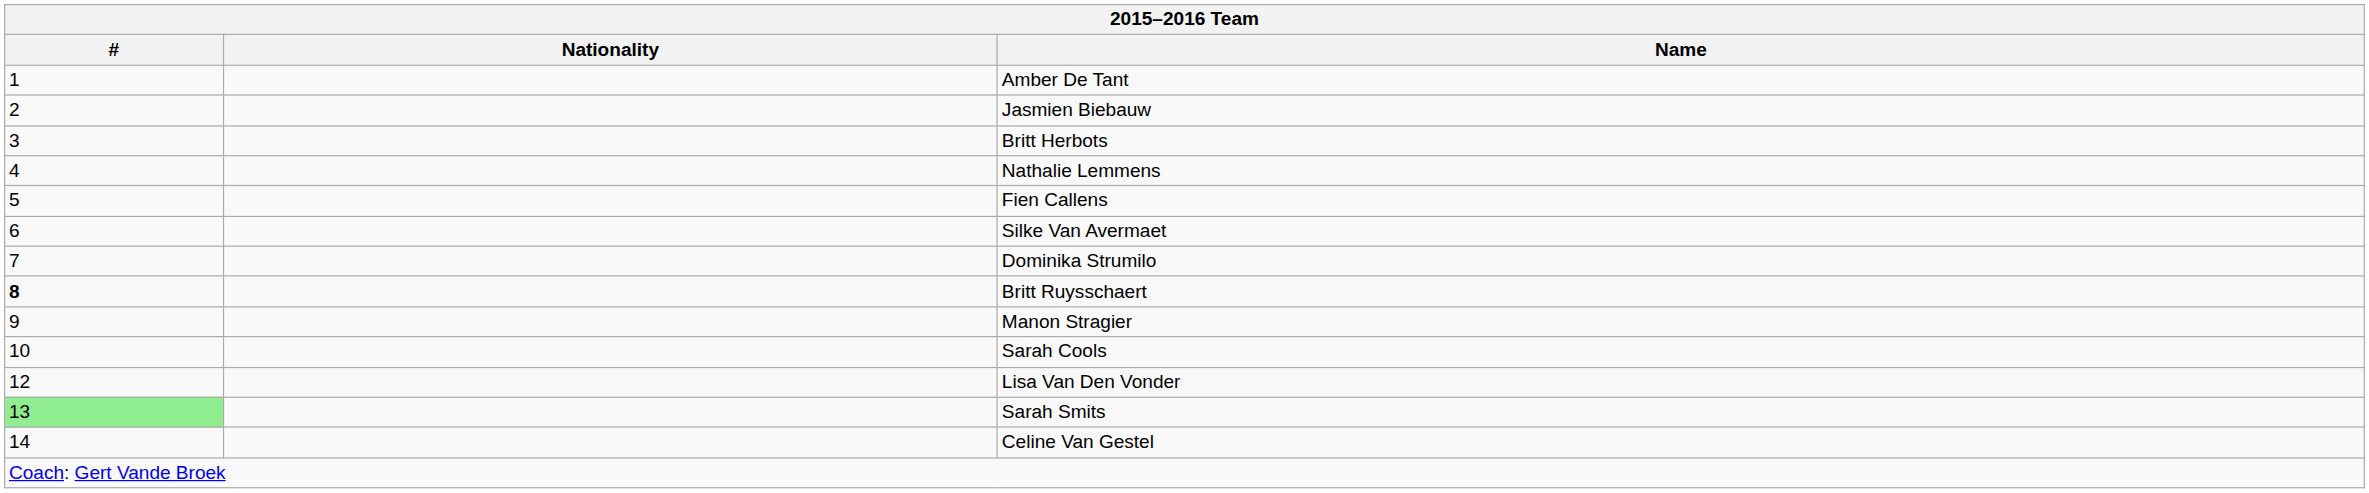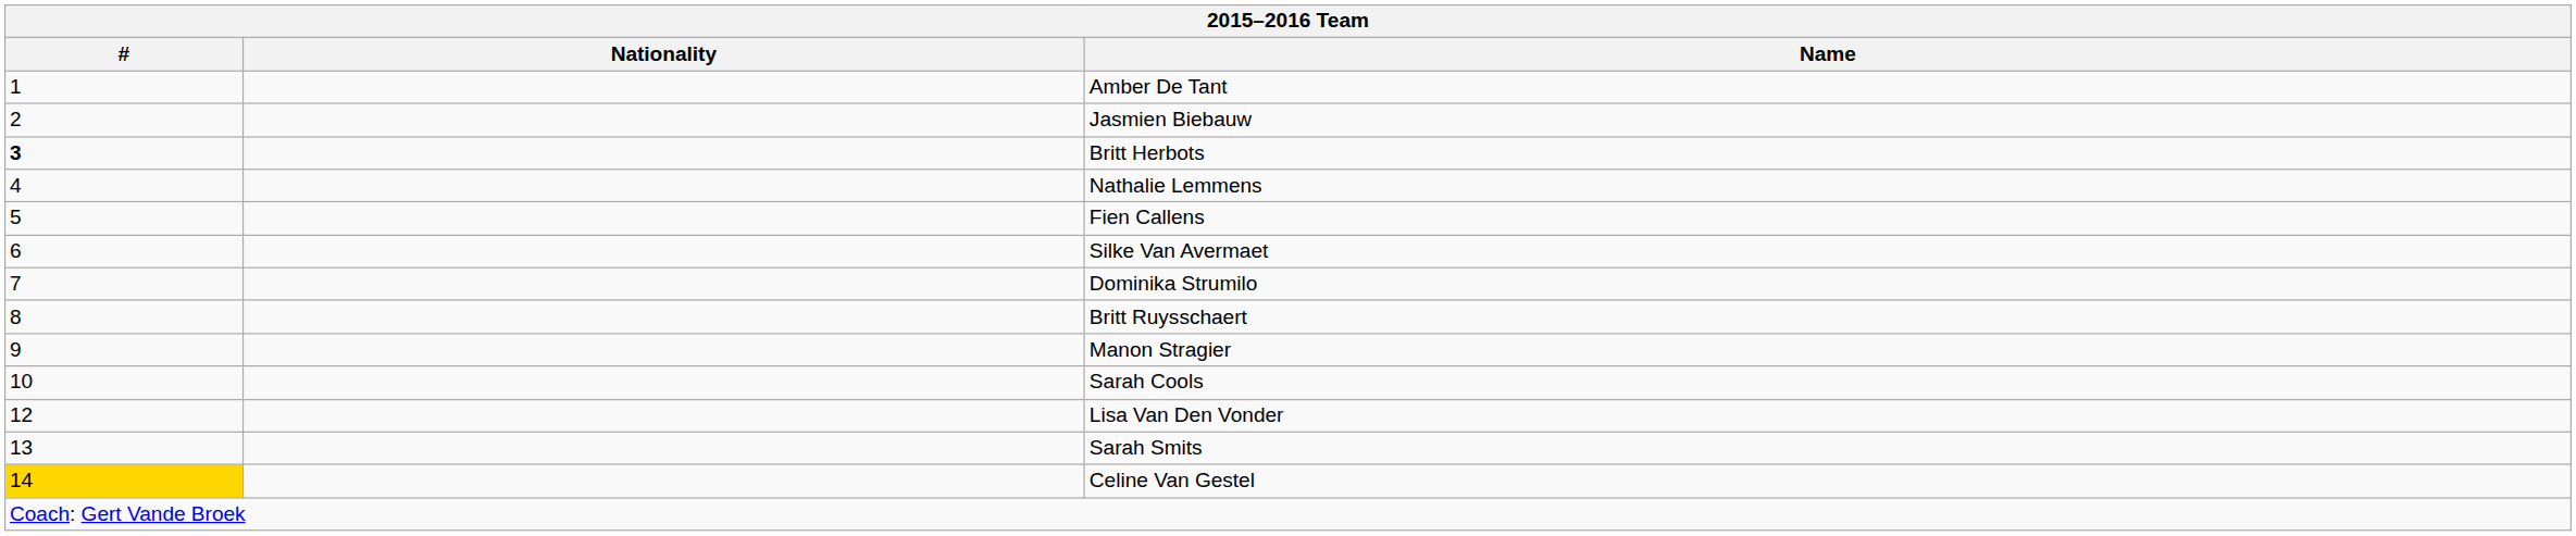Britt Herbots | #: normal -> bold
Britt Ruysschaert | #: bold -> normal
Sarah Smits | #: lightgreen background -> no background
Celine Van Gestel | #: no background -> gold background
